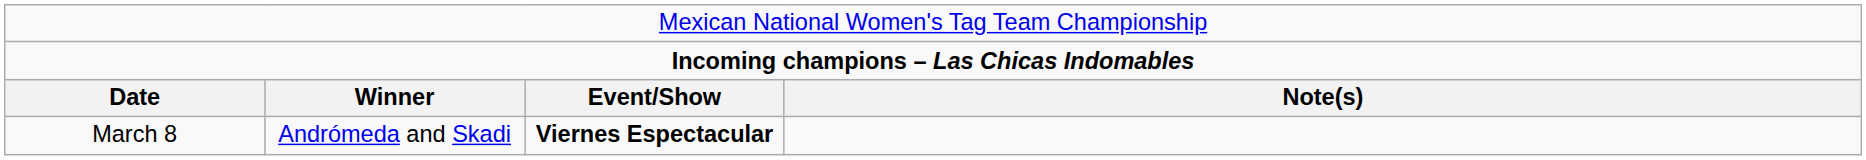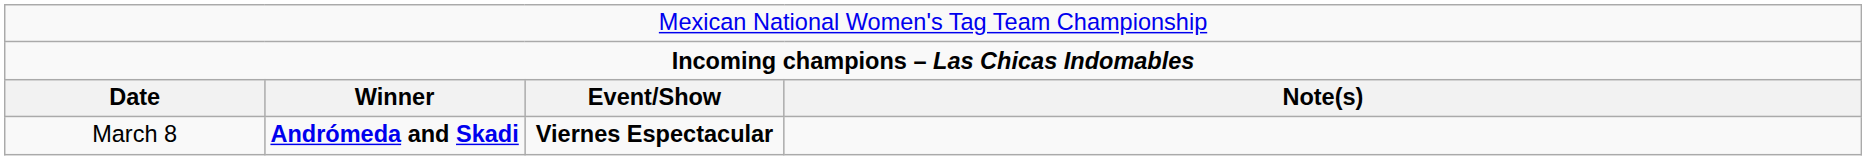March 8 | column 2: normal -> bold
